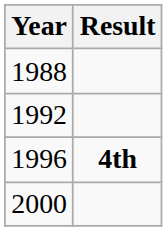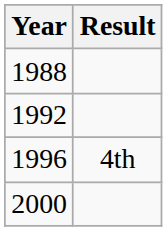1996 | Result: bold -> normal
